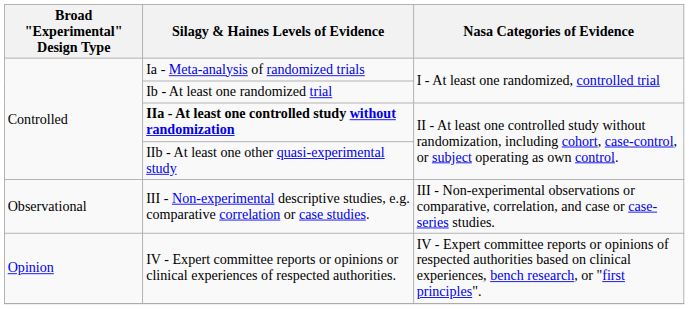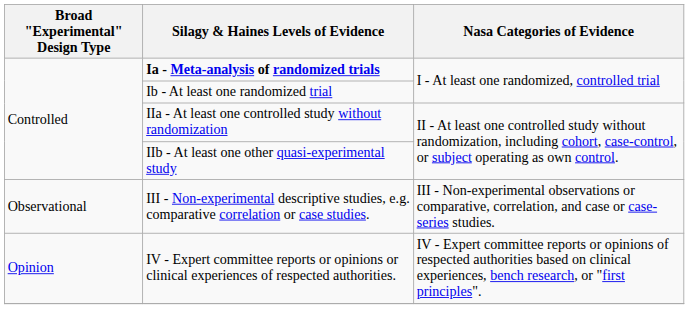Ia - Meta-analysis of randomized trials | Silagy & Haines Levels of Evidence: normal -> bold
IIa - At least one controlled study without randomization | Silagy & Haines Levels of Evidence: bold -> normal
